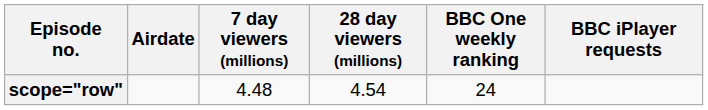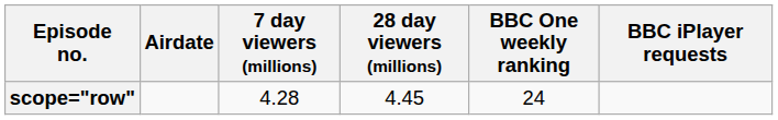scope="row" | 7 day viewers (millions): 4.48 -> 4.28
scope="row" | 28 day viewers (millions): 4.54 -> 4.45
